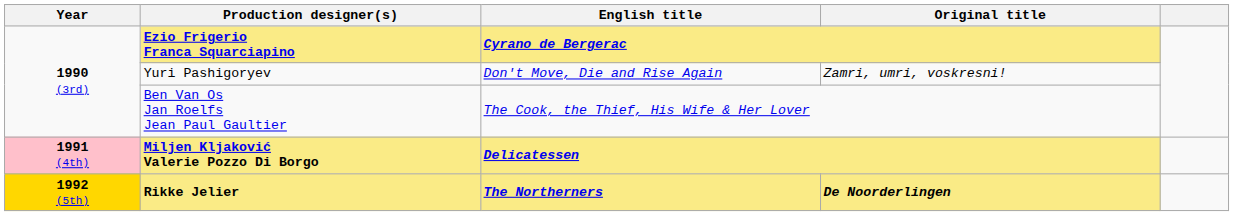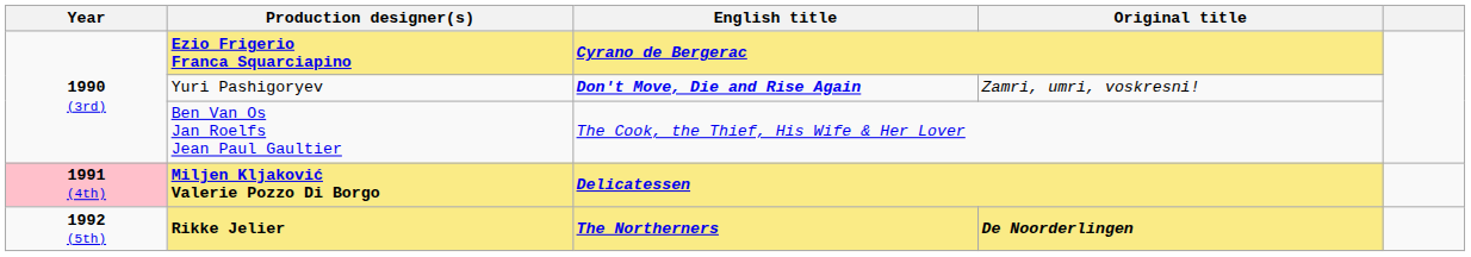Yuri Pashigoryev | English title: normal -> bold
Rikke Jelier | Year: gold background -> no background
